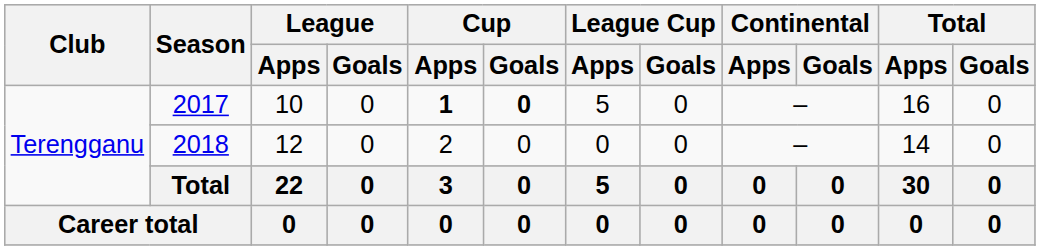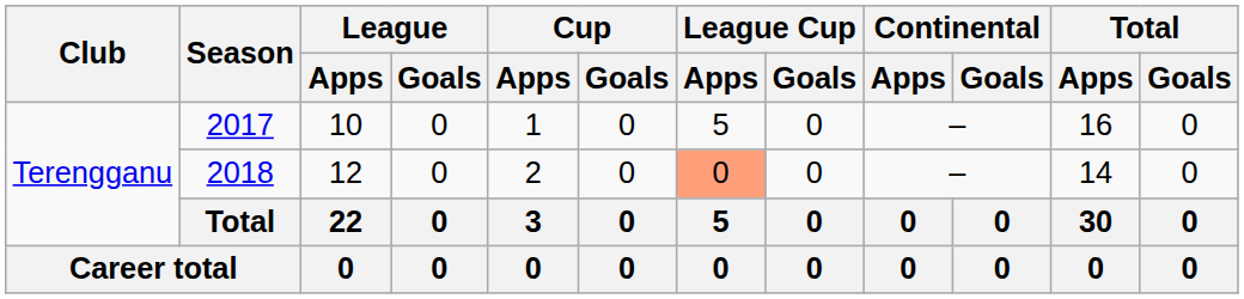2017 | Cup / Apps: bold -> normal
2017 | Cup / Goals: bold -> normal
2018 | League Cup / Apps: no background -> lightsalmon background
